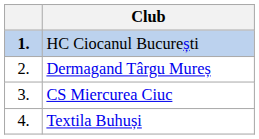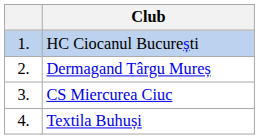HC Ciocanul București | column 1: bold -> normal
